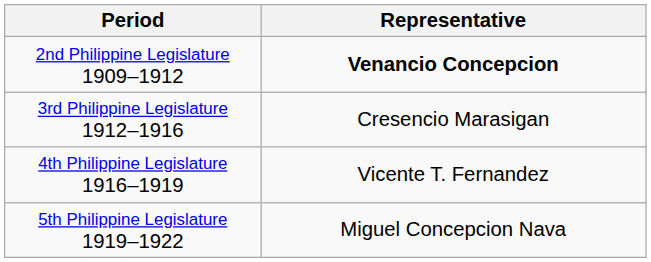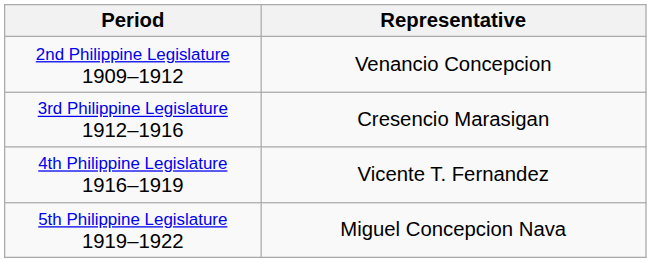2nd Philippine Legislature 1909–1912 | Representative: bold -> normal
